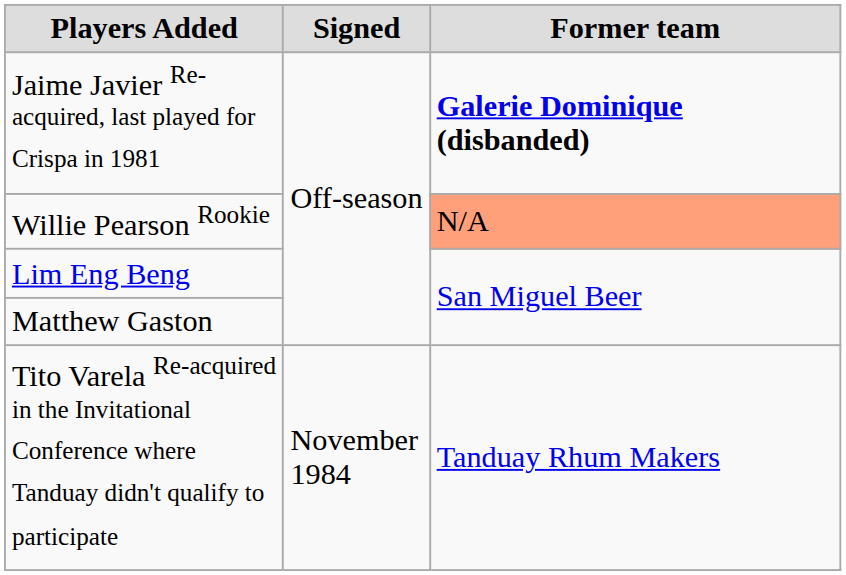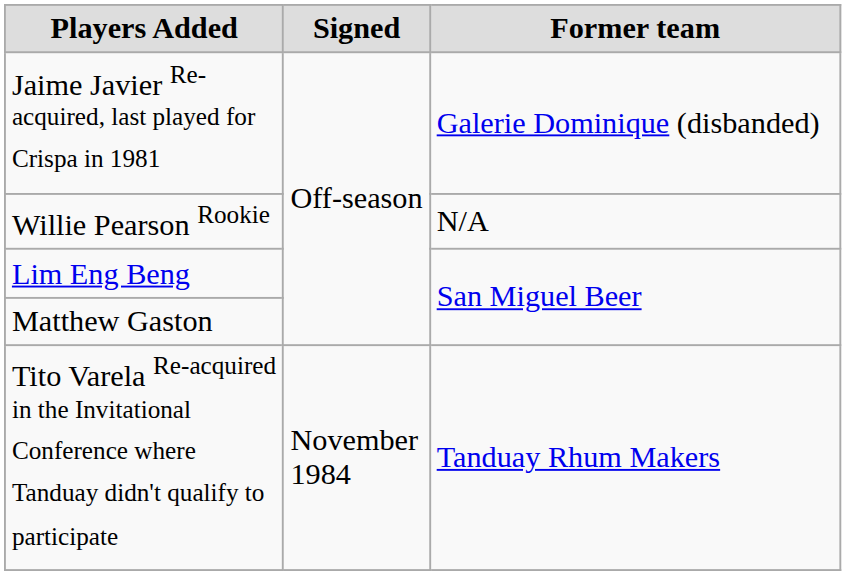Jaime Javier Re-acquired, last played for Crispa in 1981 | Former team: bold -> normal
Willie Pearson Rookie | Former team: lightsalmon background -> no background
